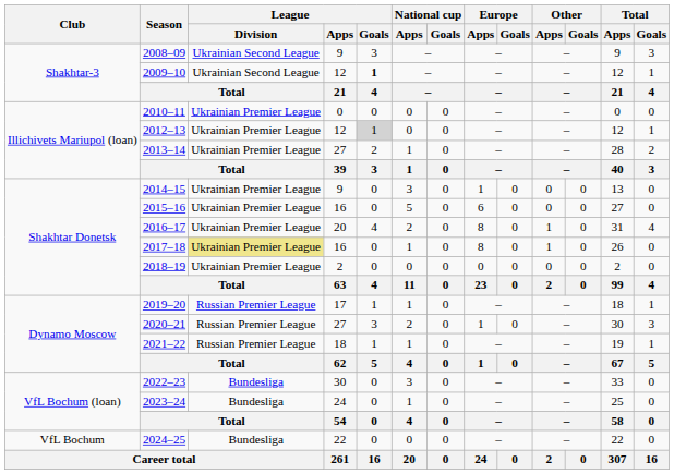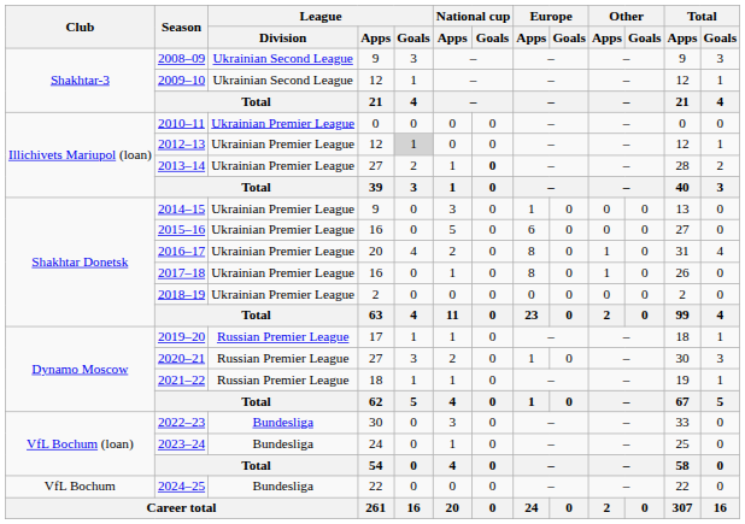2009–10 | League / Goals: bold -> normal
2013–14 | National cup / Goals: normal -> bold
2017–18 | League / Division: khaki background -> no background
